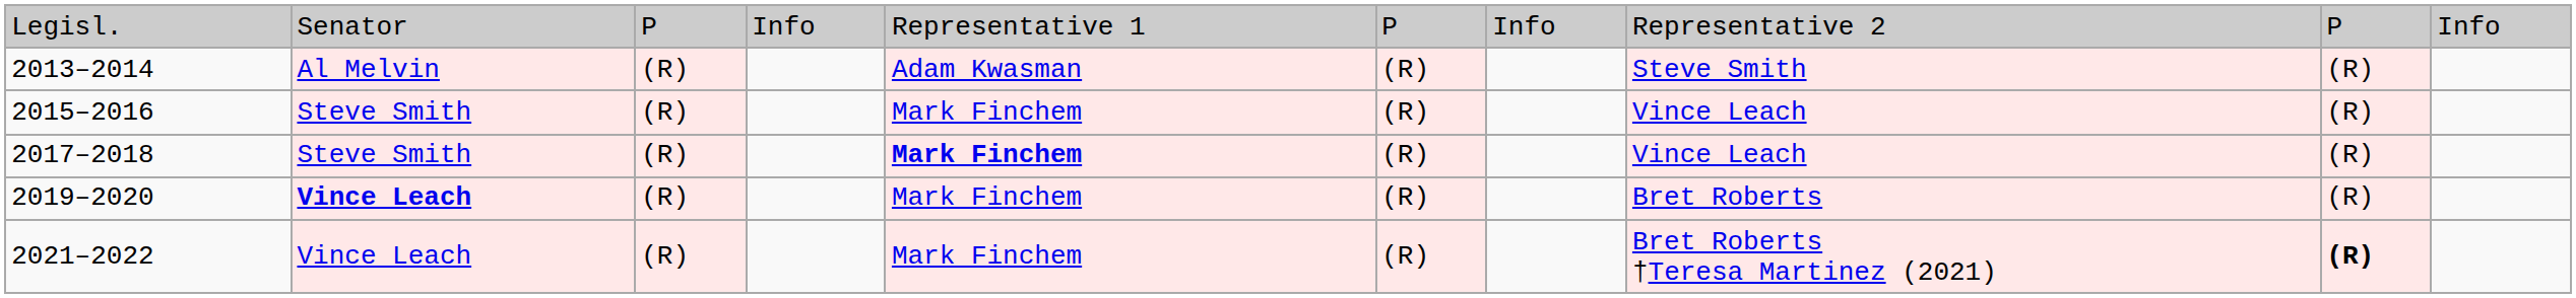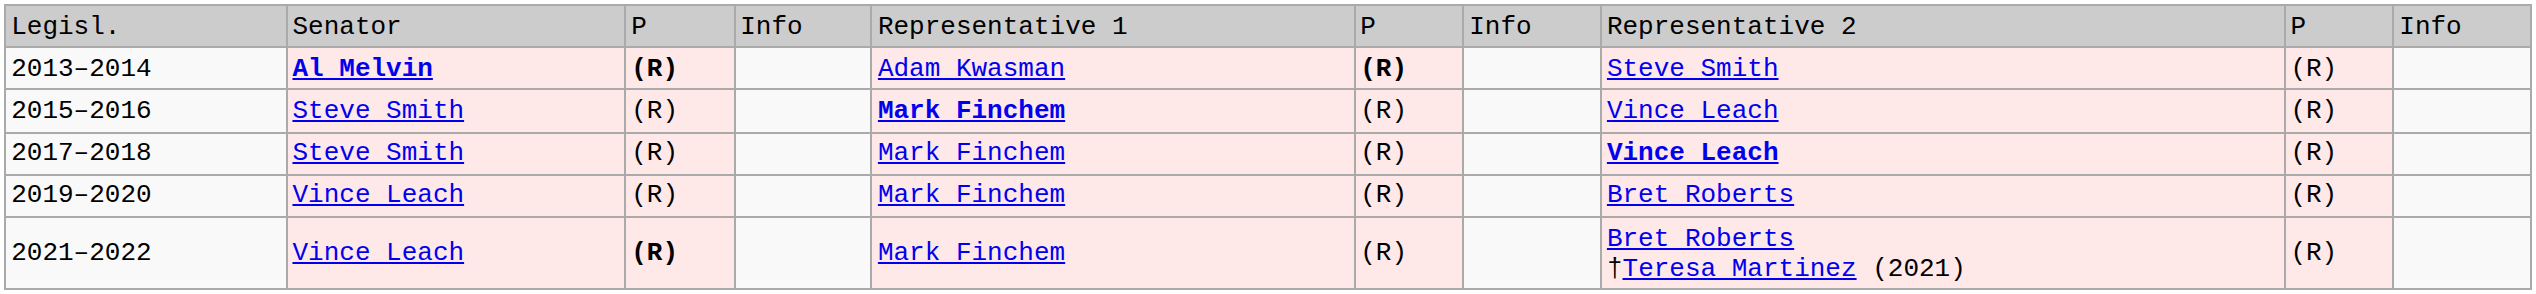2013–2014 | column 2: normal -> bold
2013–2014 | column 3: normal -> bold
2013–2014 | column 6: normal -> bold
2015–2016 | column 5: normal -> bold
2017–2018 | column 5: bold -> normal
2017–2018 | column 8: normal -> bold
2019–2020 | column 2: bold -> normal
2021–2022 | column 3: normal -> bold
2021–2022 | column 9: bold -> normal
